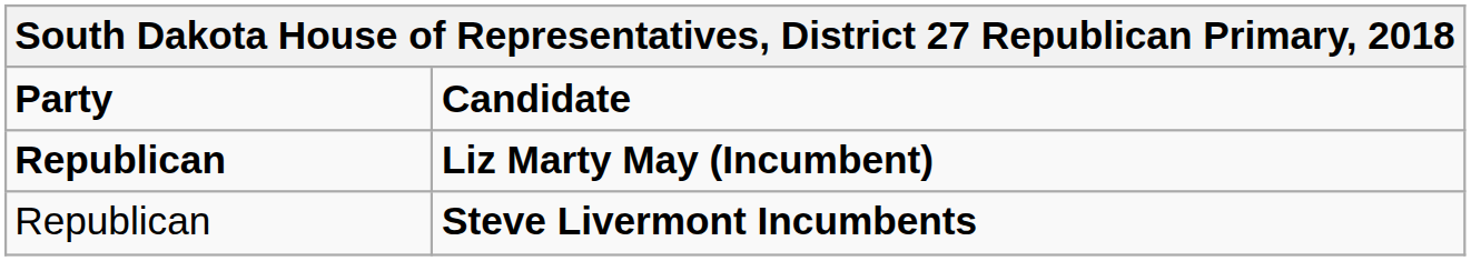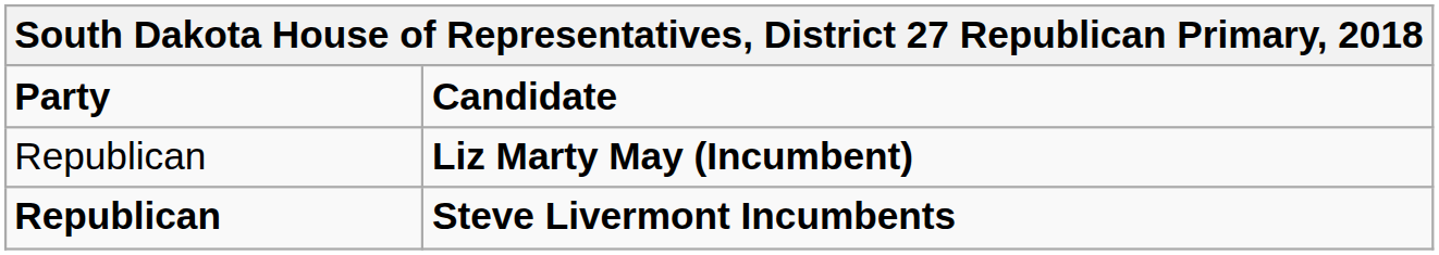Liz Marty May (Incumbent) | Party: bold -> normal
Steve Livermont Incumbents | Party: normal -> bold
